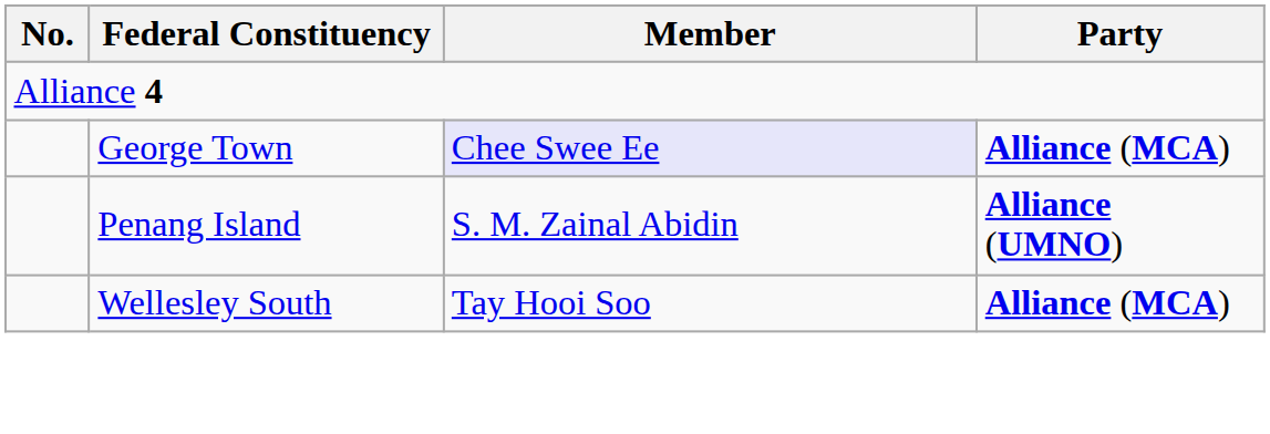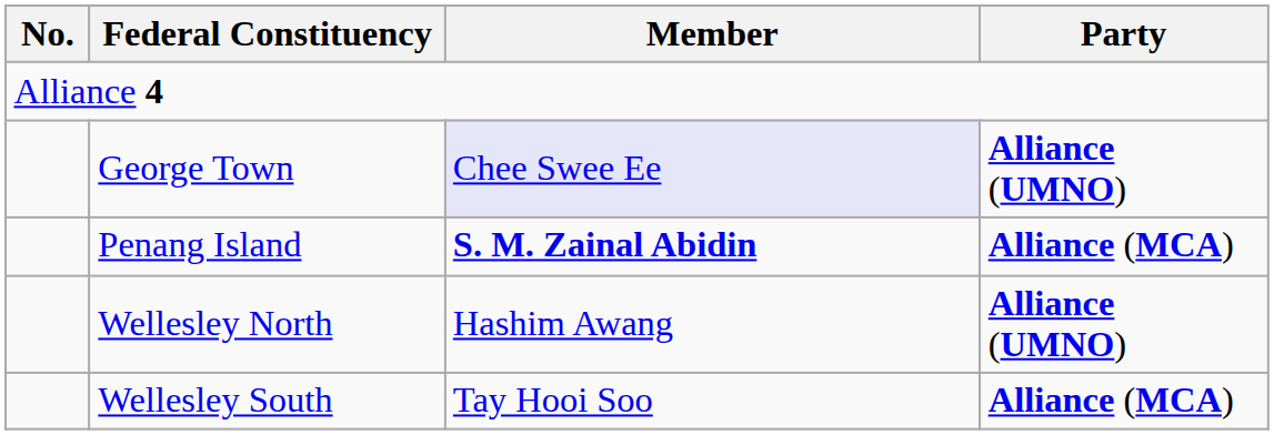George Town | Party: Alliance (MCA) -> Alliance (UMNO)
Penang Island | Member: normal -> bold
Penang Island | Party: Alliance (UMNO) -> Alliance (MCA)
+ row: Wellesley North | Hashim Awang | Alliance (UMNO)
